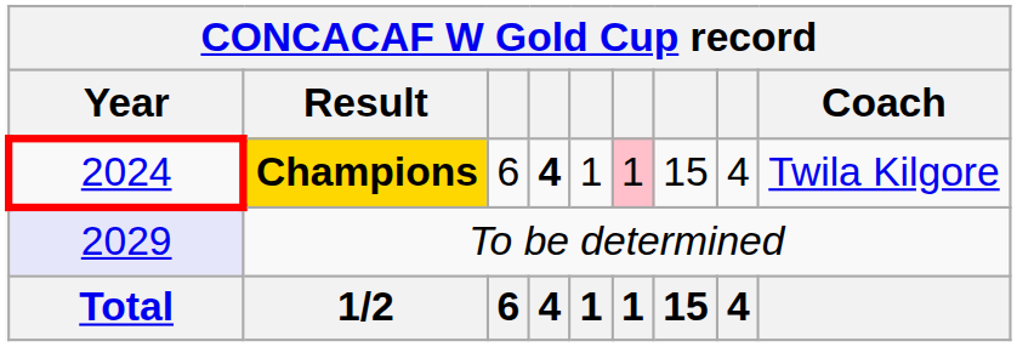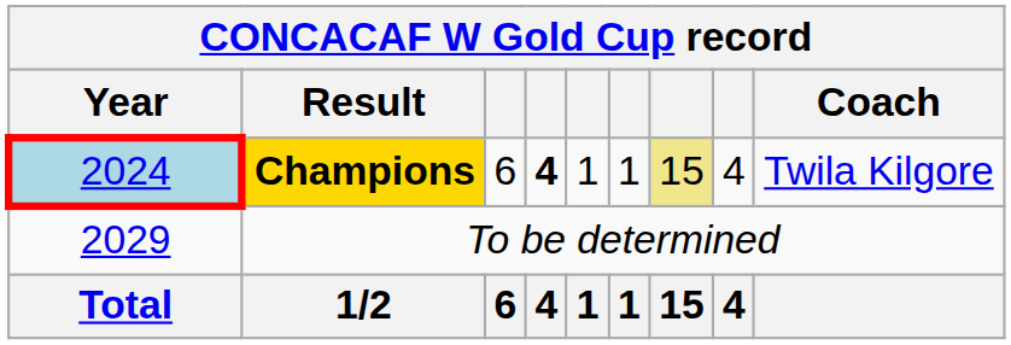Champions | Year: no background -> lightblue background
Champions | column 6: pink background -> no background
Champions | column 7: no background -> khaki background
To be determined | Year: lavender background -> no background
